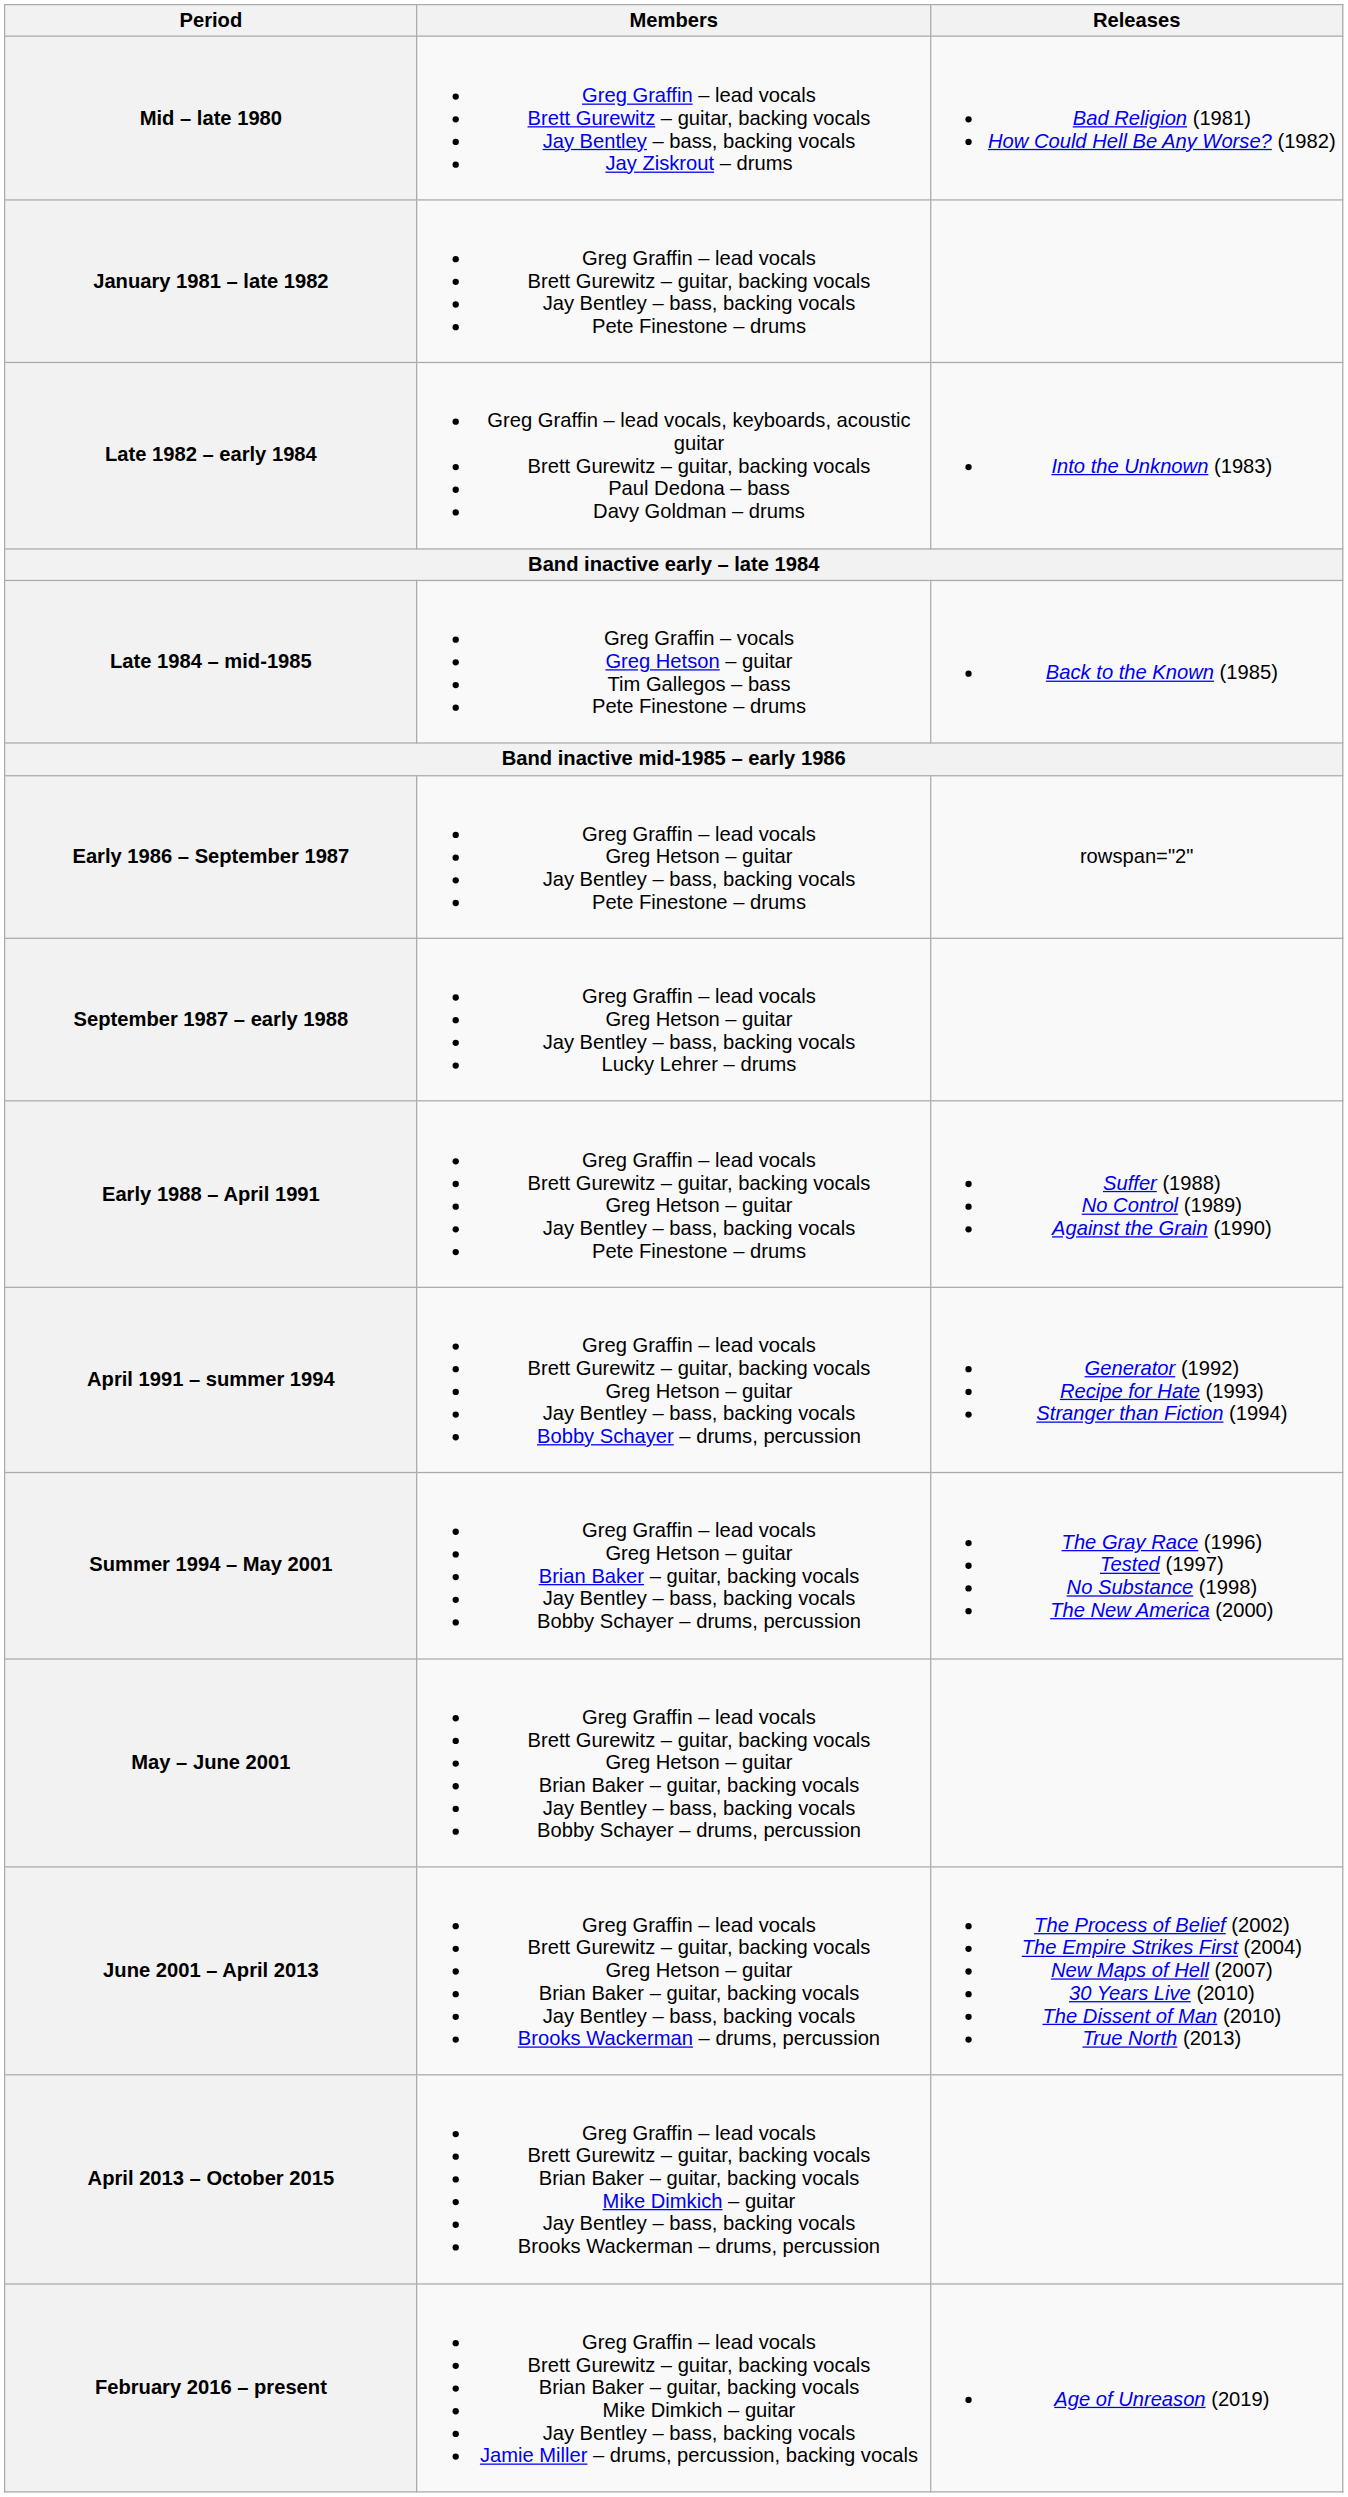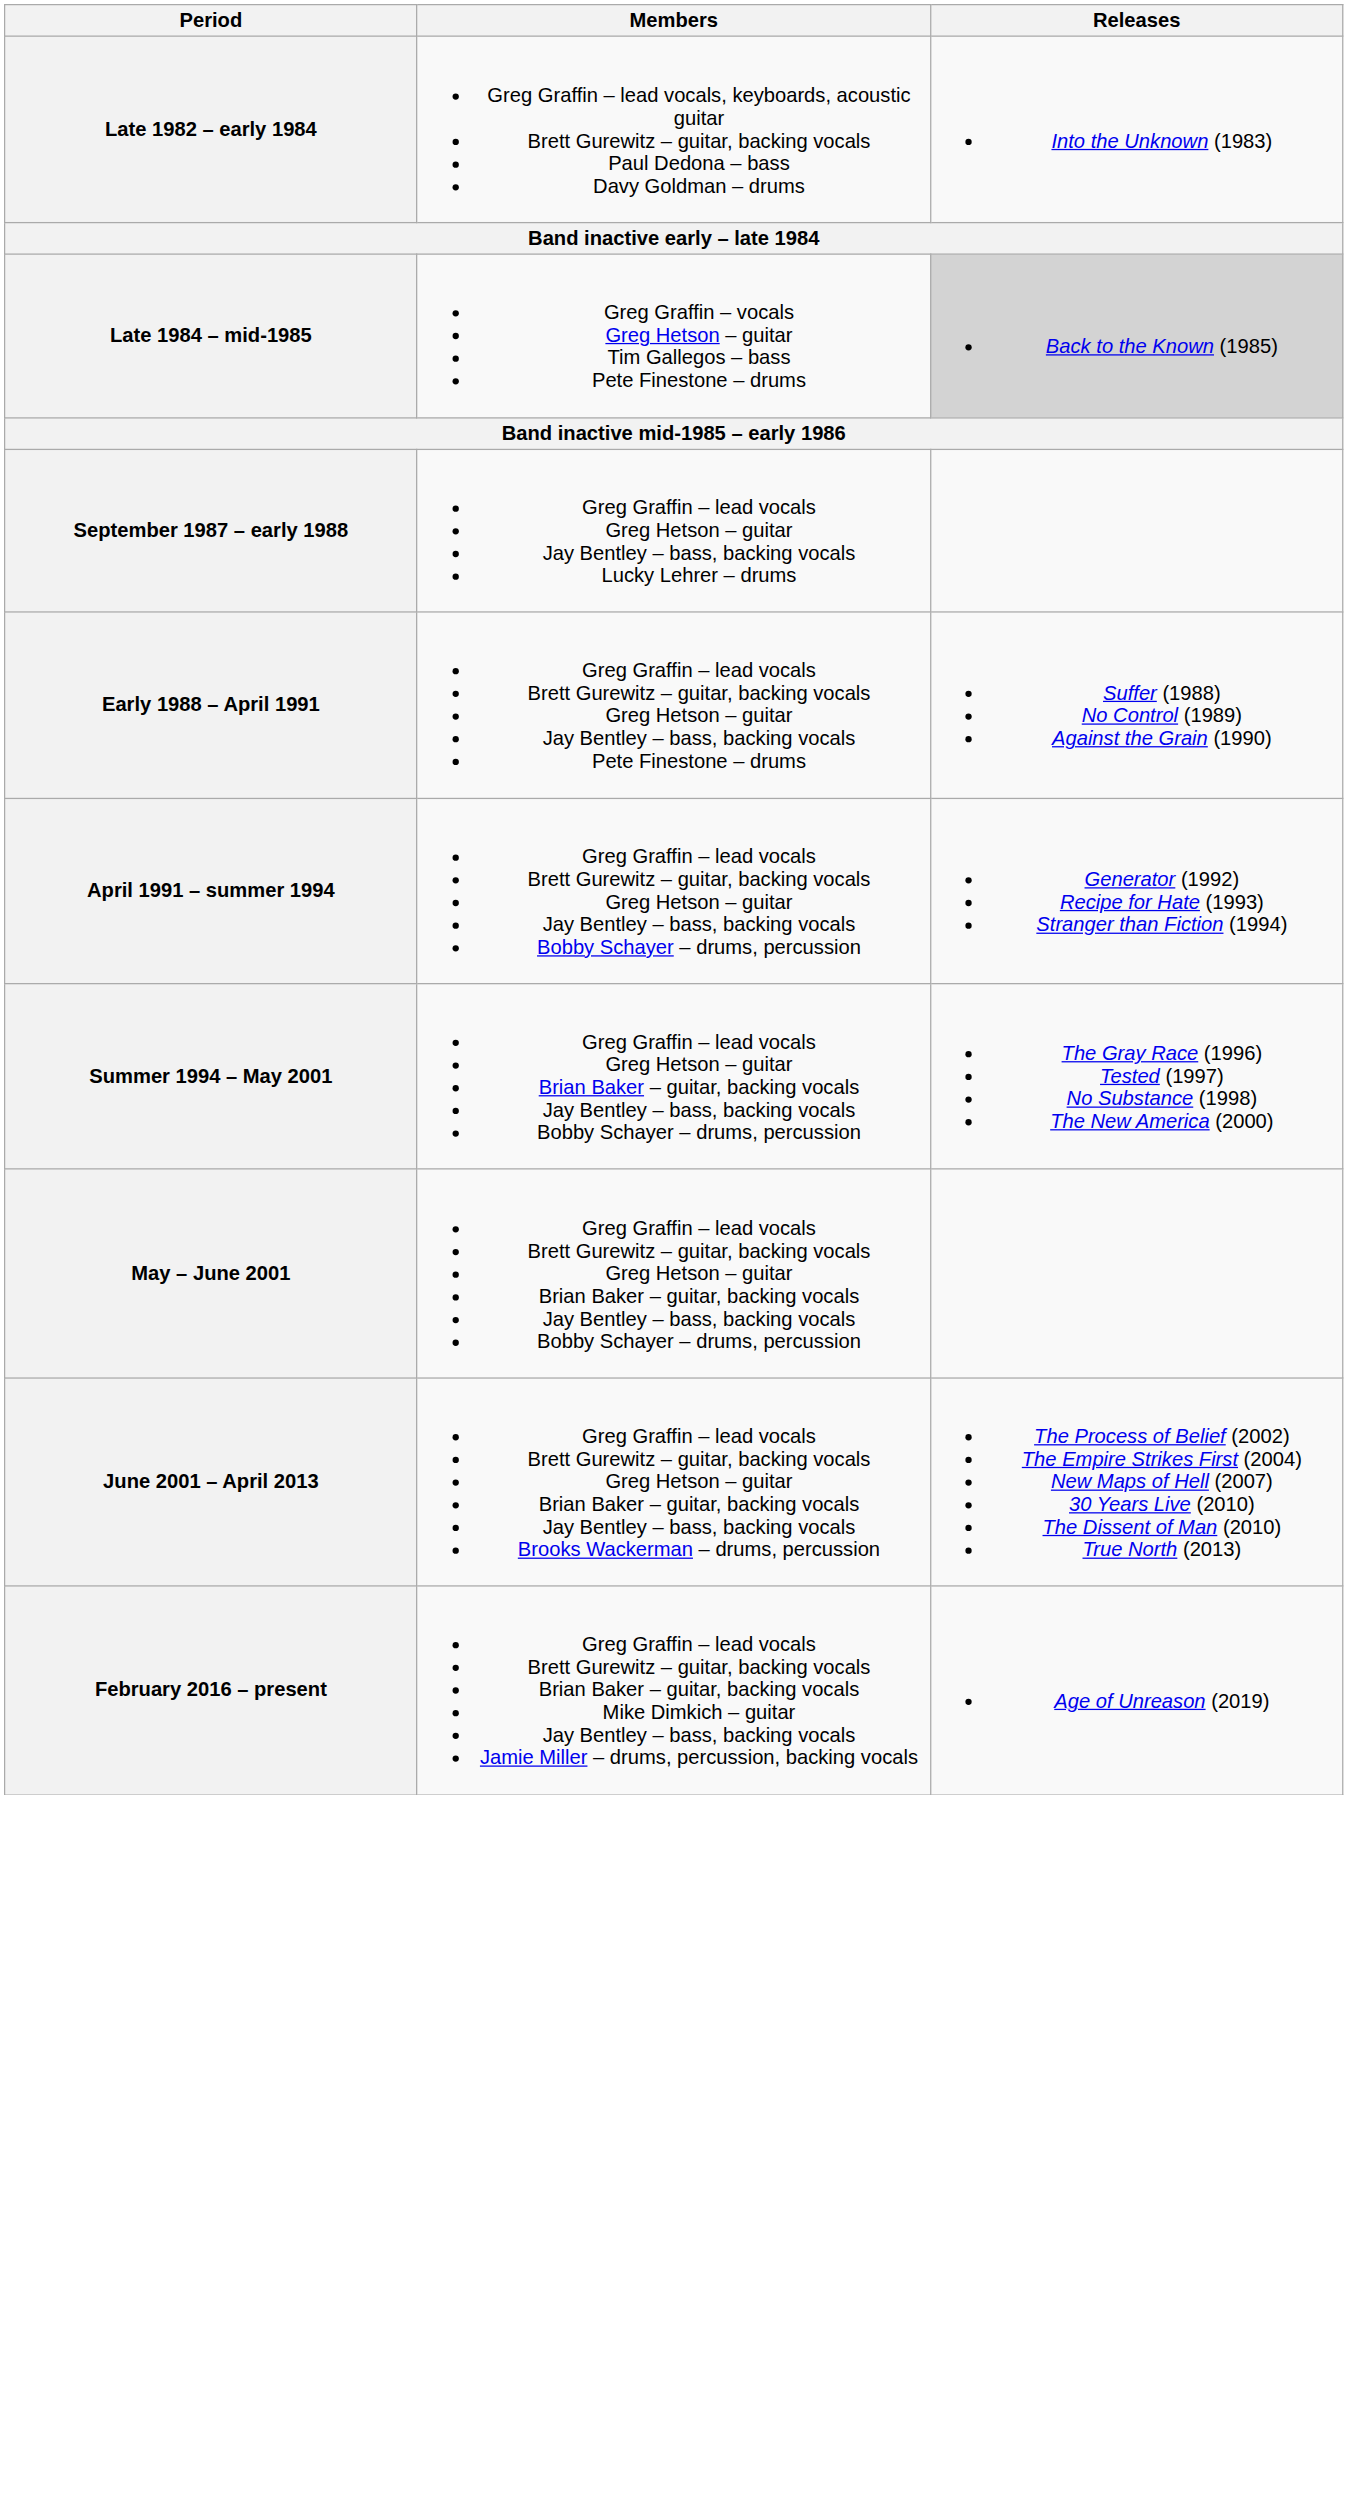- row: Mid – late 1980 | Greg Graffin – lead vocals Brett Gurewitz – guitar, backing vocals Jay Bentley – bass, backing vocals Jay Ziskrout – drums | Bad Religion (1981) How Could Hell Be Any Worse? (1982)
- row: January 1981 – late 1982 | Greg Graffin – lead vocals Brett Gurewitz – guitar, backing vocals Jay Bentley – bass, backing vocals Pete Finestone – drums
Late 1984 – mid-1985 | Releases: no background -> lightgrey background
- row: Early 1986 – September 1987 | Greg Graffin – lead vocals Greg Hetson – guitar Jay Bentley – bass, backing vocals Pete Finestone – drums | rowspan="2"
- row: April 2013 – October 2015 | Greg Graffin – lead vocals Brett Gurewitz – guitar, backing vocals Brian Baker – guitar, backing vocals Mike Dimkich – guitar Jay Bentley – bass, backing vocals Brooks Wackerman – drums, percussion
